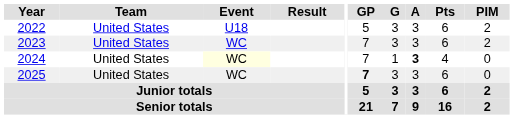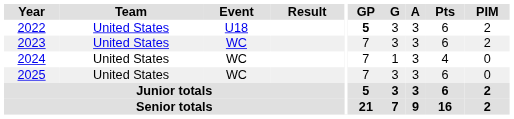2022 | GP: normal -> bold
2024 | Event: lightyellow background -> no background
2024 | A: bold -> normal
2025 | GP: bold -> normal
